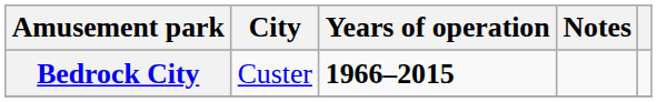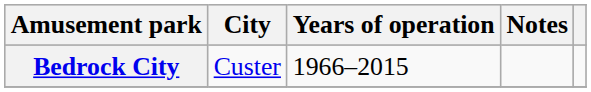Bedrock City | Years of operation: bold -> normal
